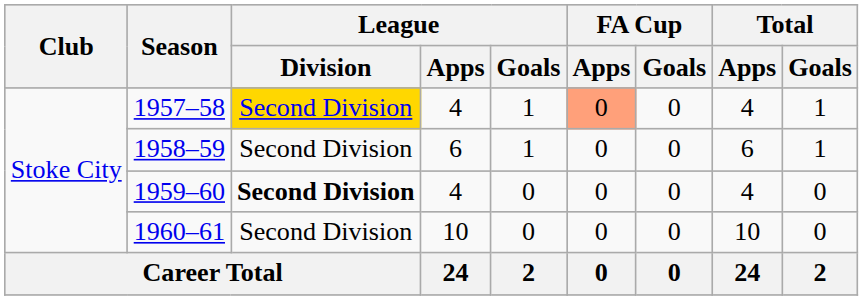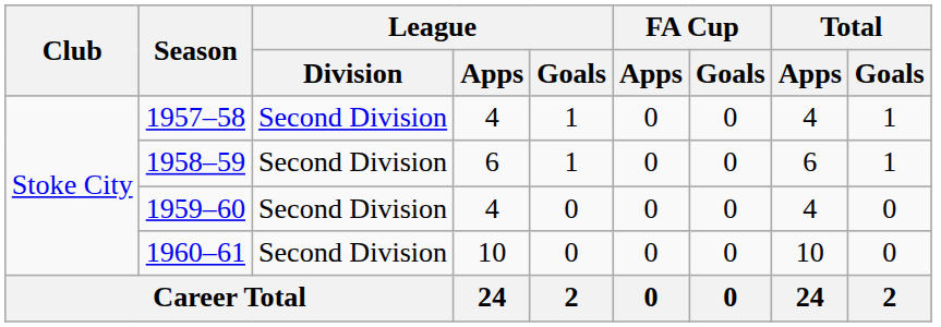1957–58 | League / Division: gold background -> no background
1957–58 | FA Cup / Apps: lightsalmon background -> no background
1959–60 | League / Division: bold -> normal
